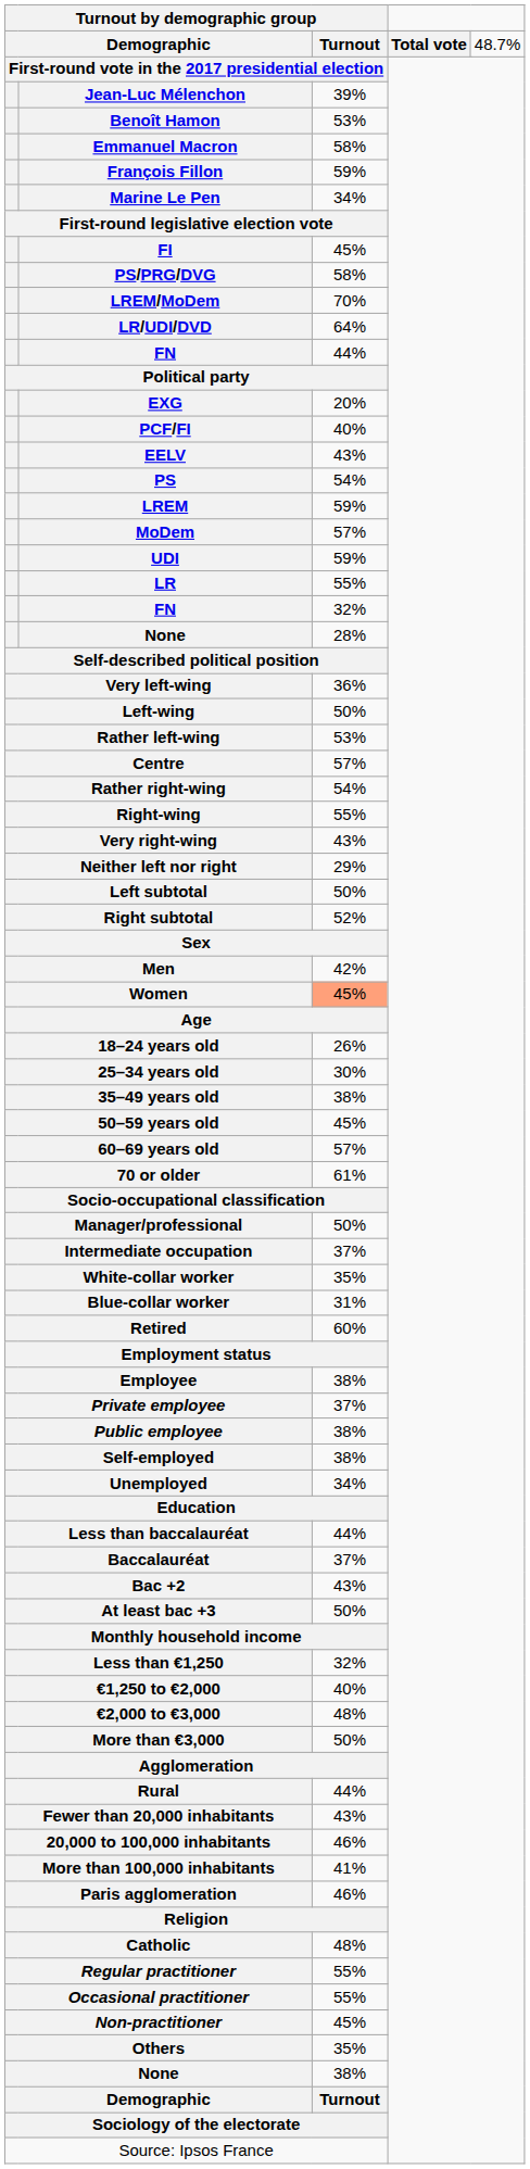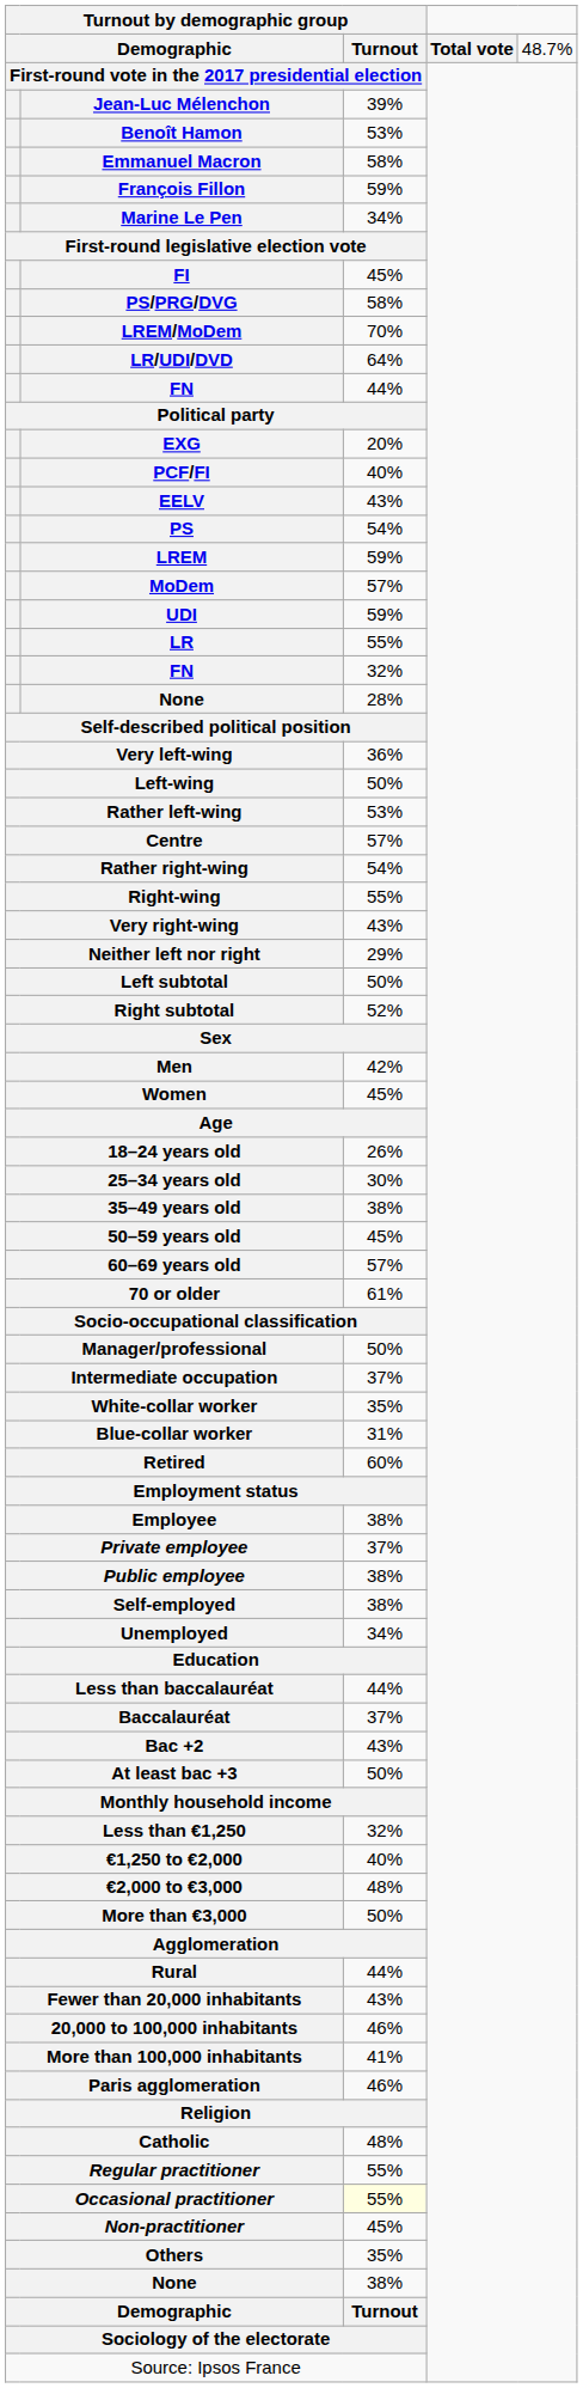Women | Turnout by demographic group / Turnout: lightsalmon background -> no background
Occasional practitioner | Turnout by demographic group / Turnout: no background -> lightyellow background
